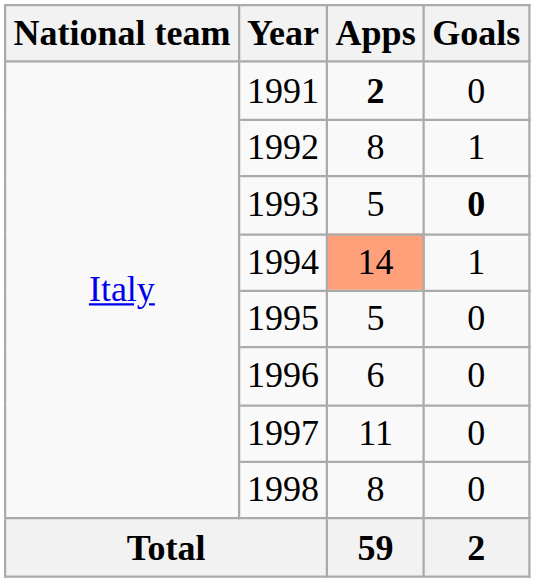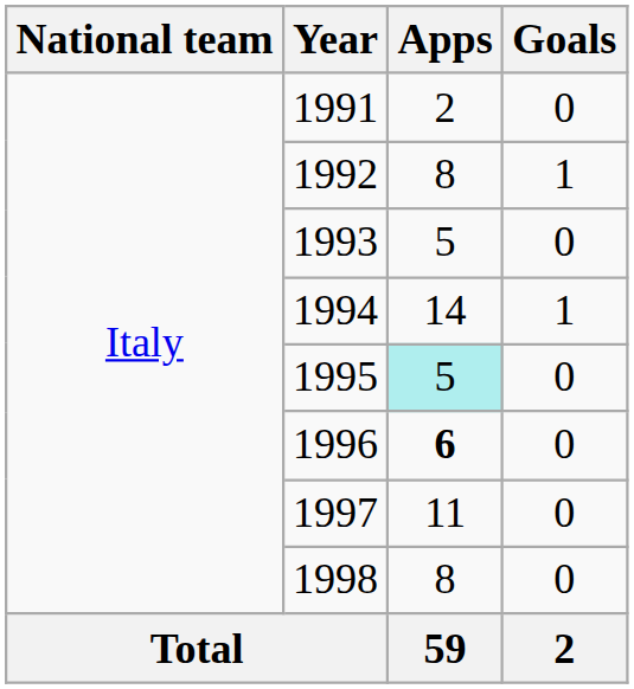1991 | Apps: bold -> normal
1993 | Goals: bold -> normal
1994 | Apps: lightsalmon background -> no background
1995 | Apps: no background -> paleturquoise background
1996 | Apps: normal -> bold
